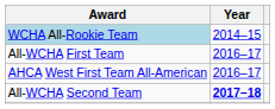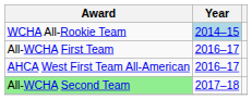row 2 | Award: lightblue background -> no background
row 2 | Year: no background -> lightblue background
row 5 | Award: no background -> lightgreen background
row 5 | Year: bold -> normal
